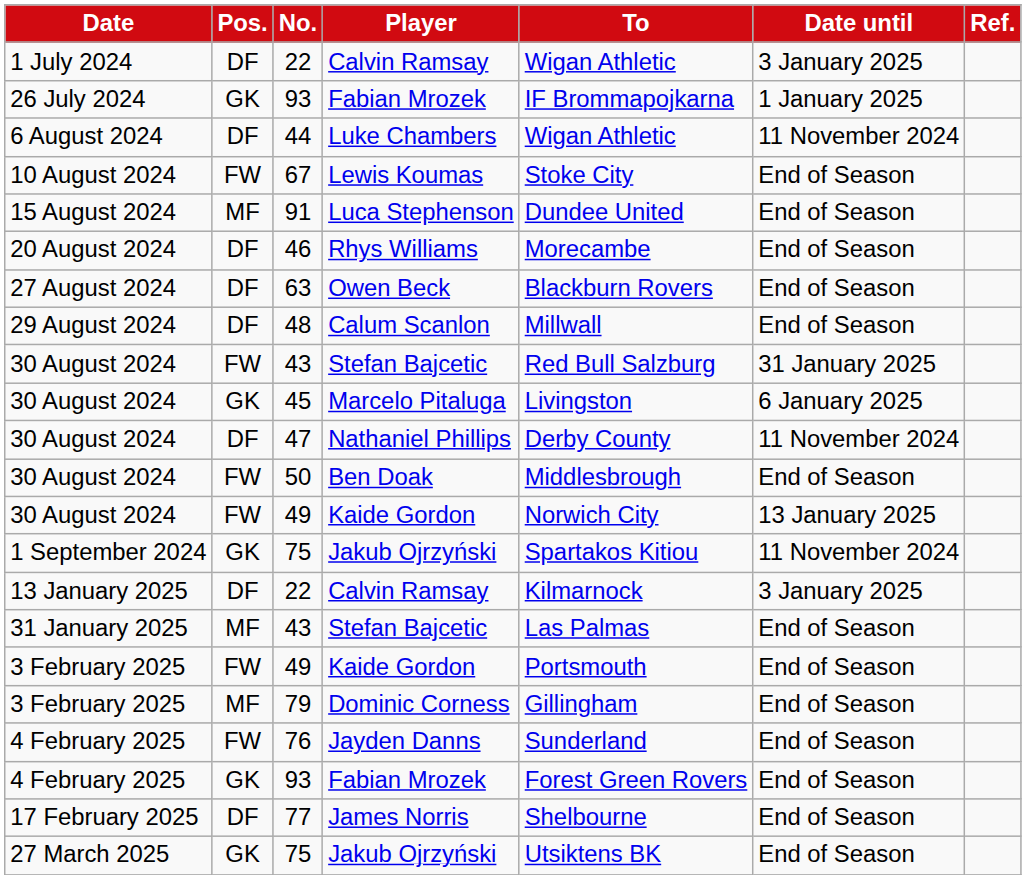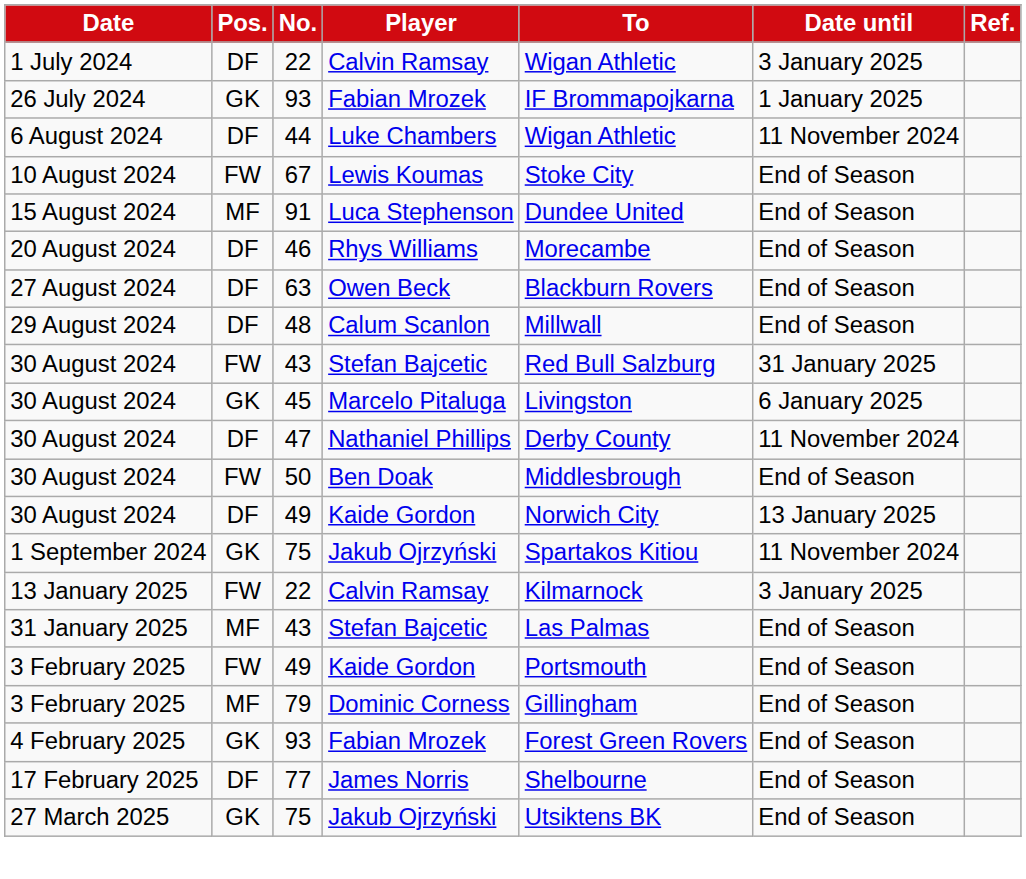30 August 2024 / 49 | Pos.: FW -> DF
13 January 2025 / 22 | Pos.: DF -> FW
- row: 4 February 2025 | FW | 76 | Jayden Danns | Sunderland | End of Season
